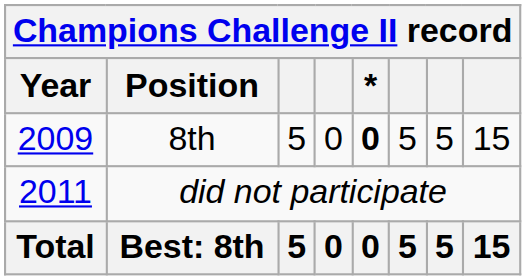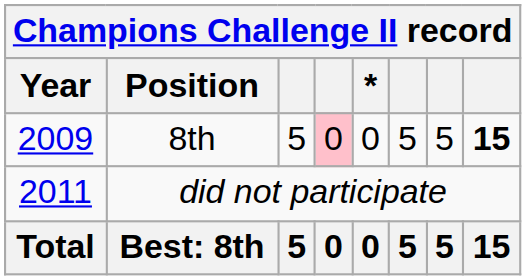8th | column 4: no background -> pink background
8th | *: bold -> normal
8th | column 8: normal -> bold
